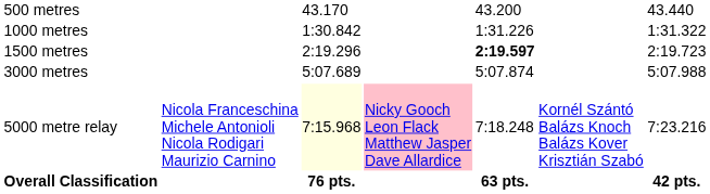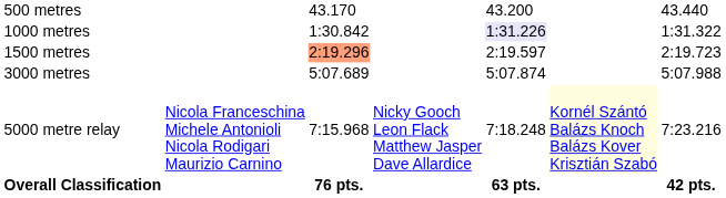1000 metres | column 5: no background -> lavender background
1500 metres | column 3: no background -> lightsalmon background
1500 metres | column 5: bold -> normal
5000 metre relay | column 3: lightyellow background -> no background
5000 metre relay | column 4: pink background -> no background
5000 metre relay | column 6: no background -> lightyellow background
